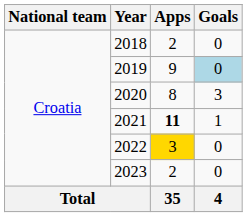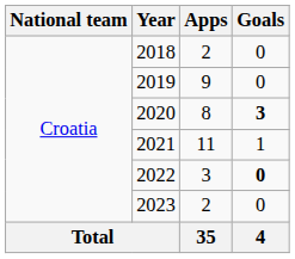2019 | Goals: lightblue background -> no background
2020 | Goals: normal -> bold
2021 | Apps: bold -> normal
2022 | Apps: gold background -> no background
2022 | Goals: normal -> bold
